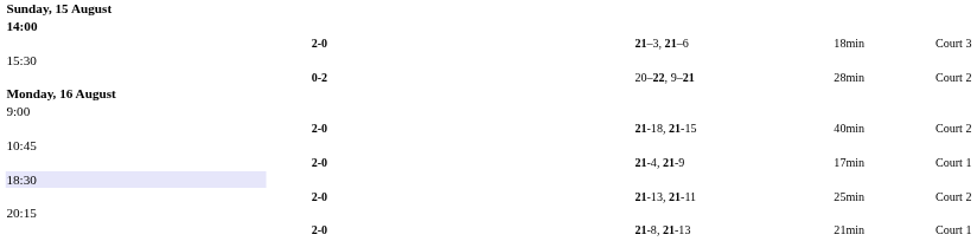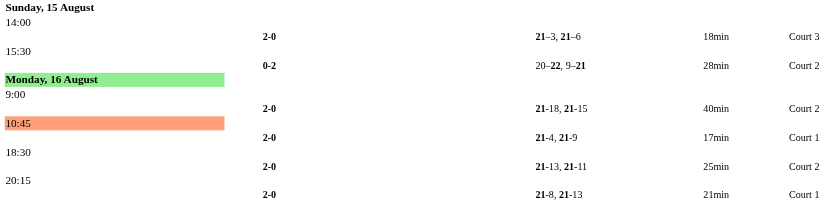14:00 | column 1: bold -> normal
Monday, 16 August | column 1: no background -> lightgreen background
10:45 | column 1: no background -> lightsalmon background
18:30 | column 1: lavender background -> no background
